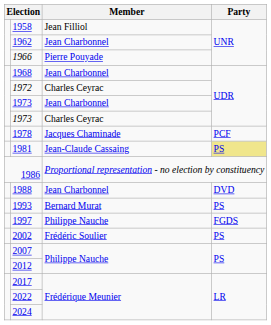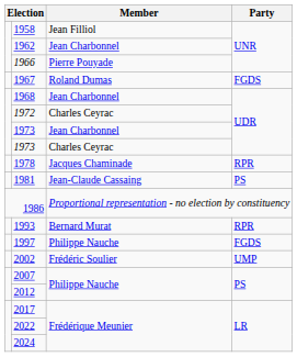+ row: 1967 | Roland Dumas | FGDS
1978 | Party: PCF -> RPR
1981 | Party: khaki background -> no background
- row: 1988 | Jean Charbonnel | DVD
1993 | Party: PS -> RPR
2002 | Party: PS -> UMP
